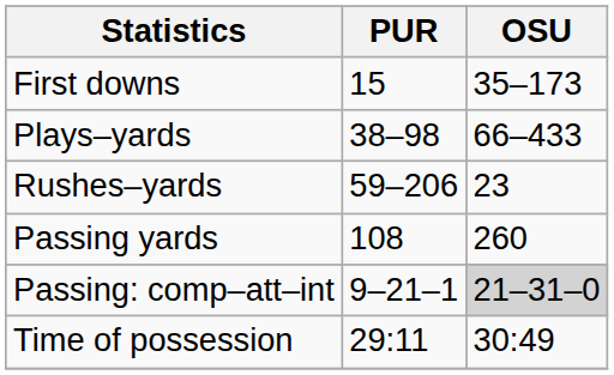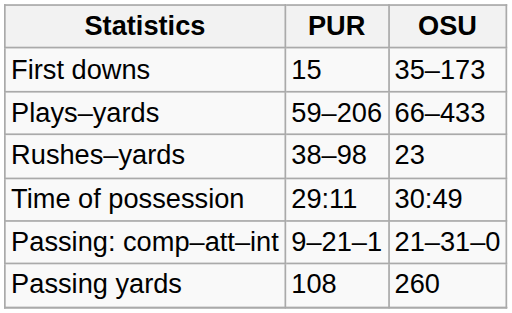Plays–yards | PUR: 38–98 -> 59–206
Rushes–yards | PUR: 59–206 -> 38–98
rows swapped: Passing yards <-> Time of possession
Passing: comp–att–int | OSU: lightgrey background -> no background
